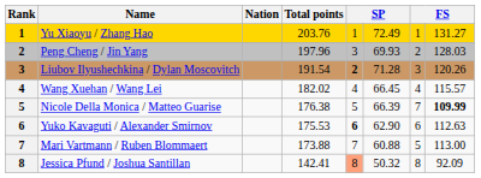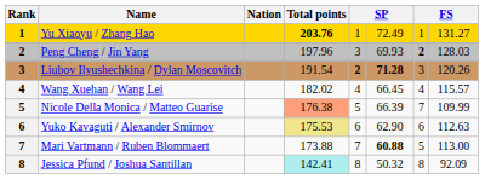Yu Xiaoyu / Zhang Hao | Total points: normal -> bold
Peng Cheng / Jin Yang | column 7: normal -> bold
Liubov Ilyushechkina / Dylan Moscovitch | column 6: normal -> bold
Nicole Della Monica / Matteo Guarise | Total points: no background -> lightsalmon background
Nicole Della Monica / Matteo Guarise | column 8: bold -> normal
Yuko Kavaguti / Alexander Smirnov | Total points: no background -> khaki background
Yuko Kavaguti / Alexander Smirnov | column 5: bold -> normal
Mari Vartmann / Ruben Blommaert | column 6: normal -> bold
Jessica Pfund / Joshua Santillan | Total points: no background -> paleturquoise background
Jessica Pfund / Joshua Santillan | column 5: lightsalmon background -> no background
